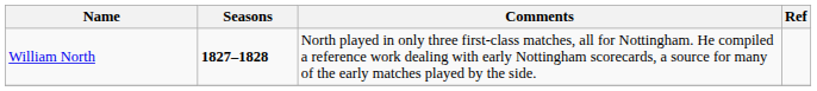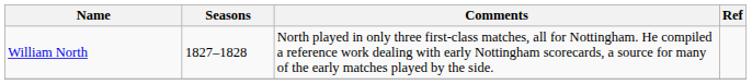row 2 | Seasons: bold -> normal
